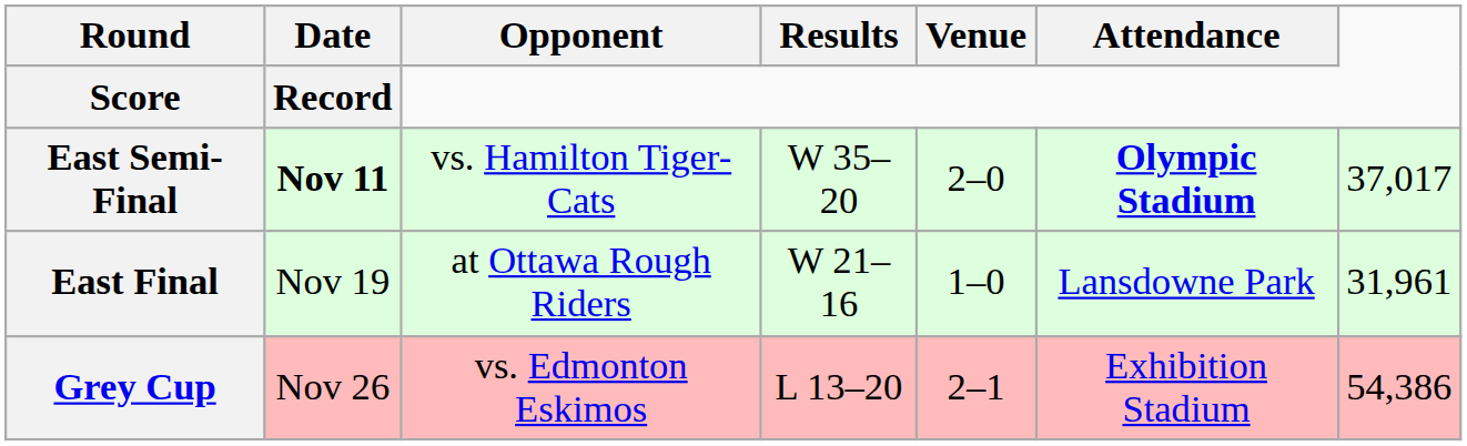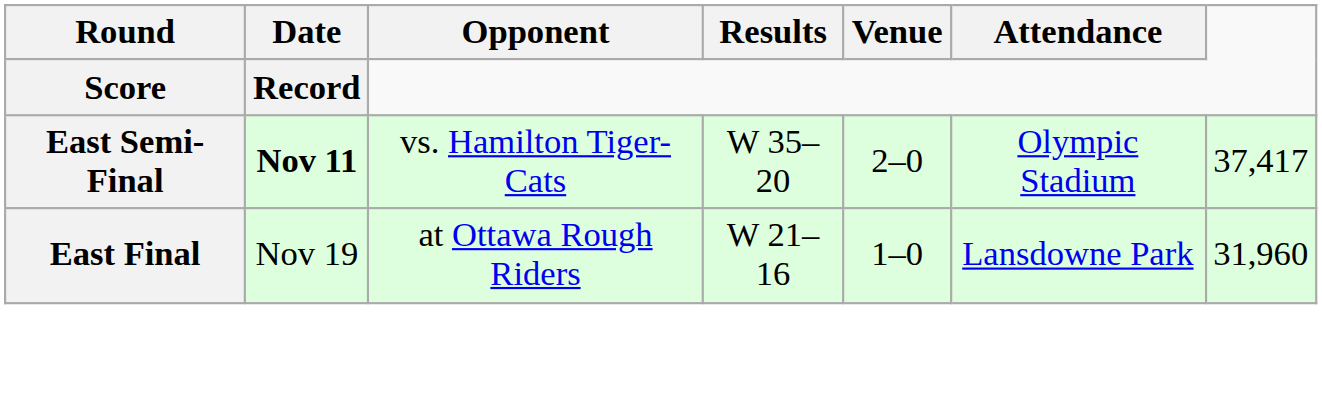East Semi-Final | Attendance: bold -> normal
East Semi-Final | column 7: 37,017 -> 37,417
East Final | column 7: 31,961 -> 31,960
- row: Grey Cup | Nov 26 | vs. Edmonton Eskimos | L 13–20 | 2–1 | Exhibition Stadium | 54,386
